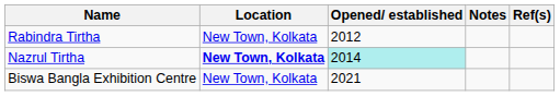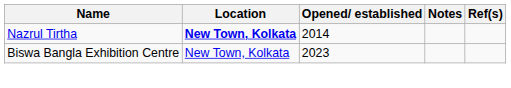- row: Rabindra Tirtha | New Town, Kolkata | 2012
Nazrul Tirtha | Opened/ established: paleturquoise background -> no background
Biswa Bangla Exhibition Centre | Opened/ established: 2021 -> 2023
